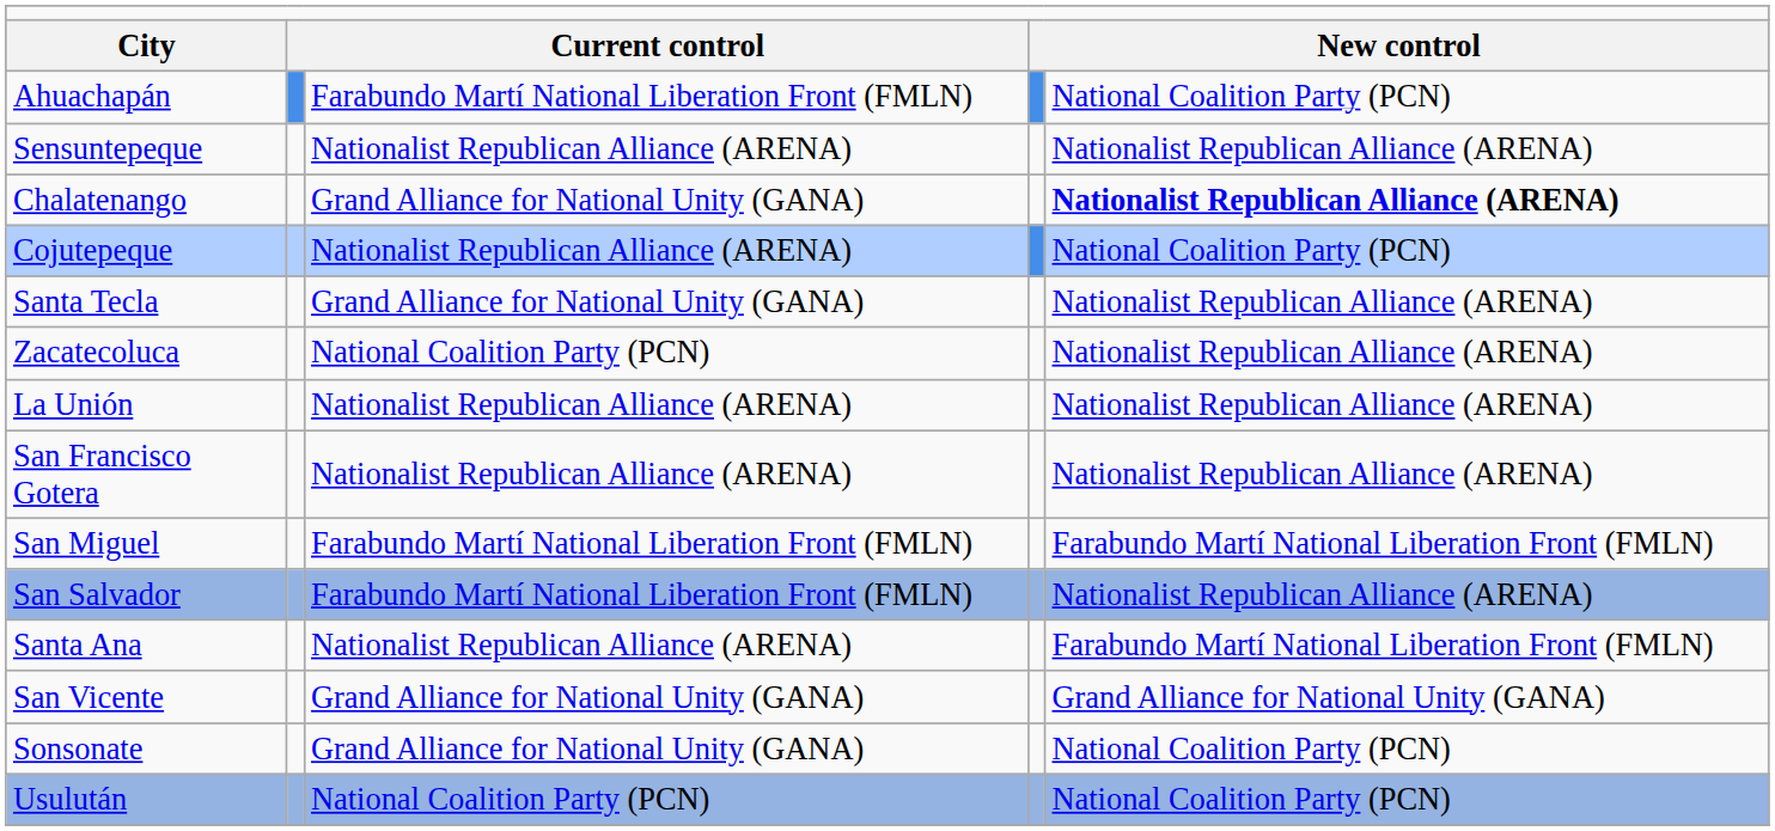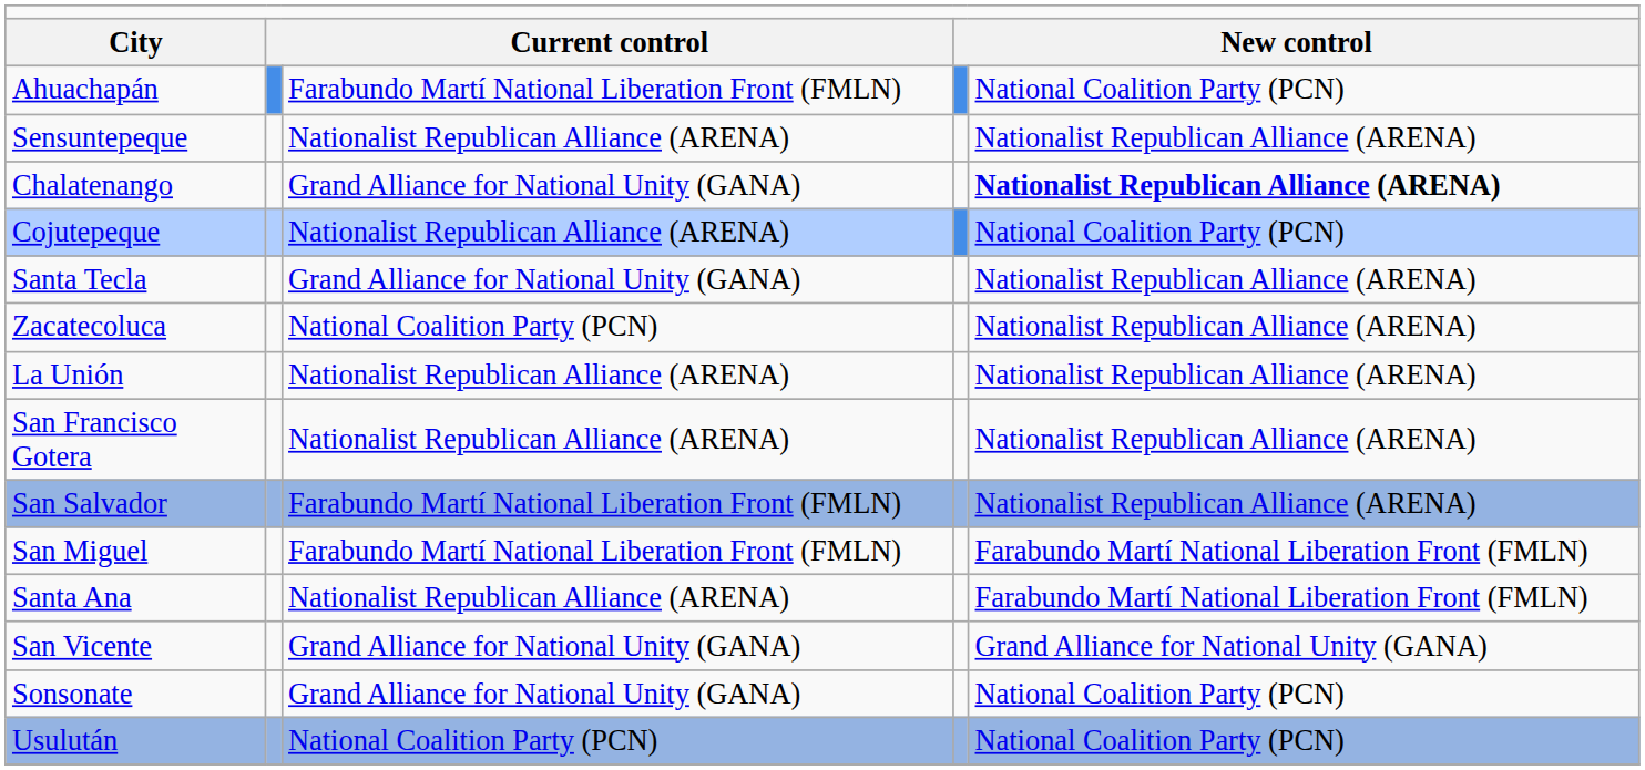rows swapped: San Miguel <-> San Salvador
